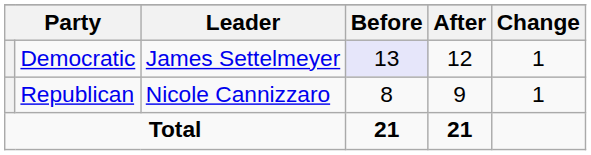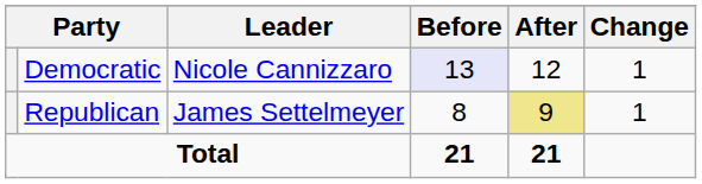Democratic | Leader: James Settelmeyer -> Nicole Cannizzaro
Republican | Leader: Nicole Cannizzaro -> James Settelmeyer
Republican | After: no background -> khaki background
